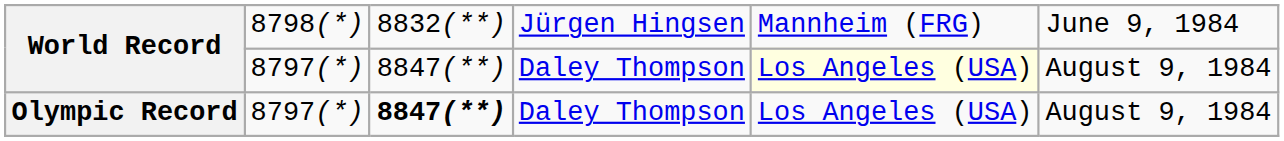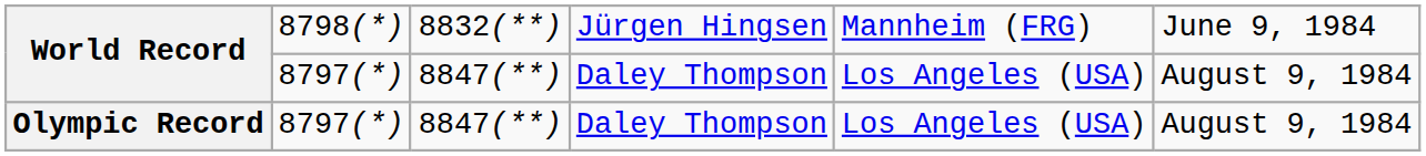World Record / 8797(*) | column 5: lightyellow background -> no background
Olympic Record | column 3: bold -> normal
